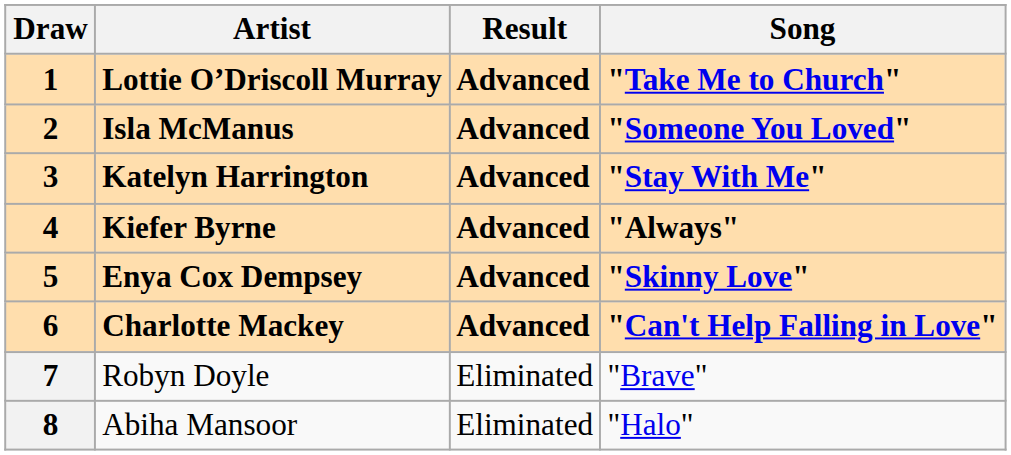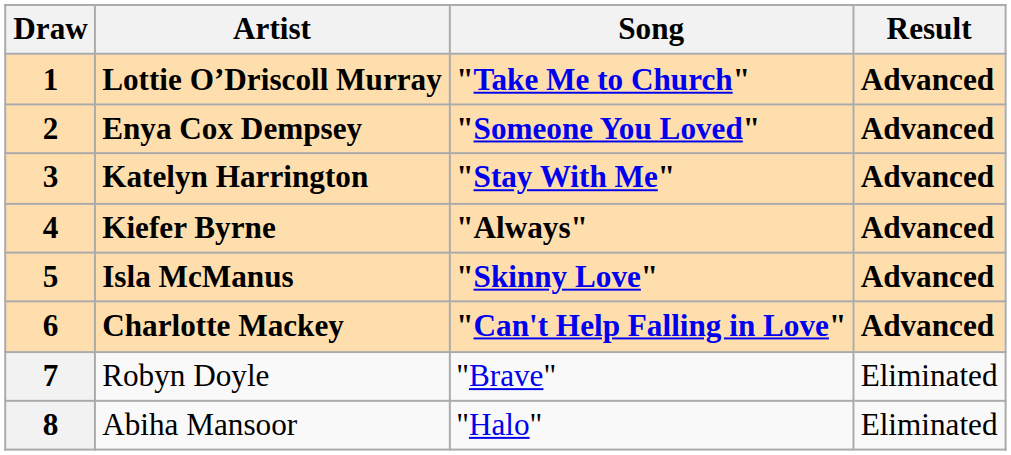columns swapped: Song <-> Result
2 | Artist: Isla McManus -> Enya Cox Dempsey
5 | Artist: Enya Cox Dempsey -> Isla McManus
